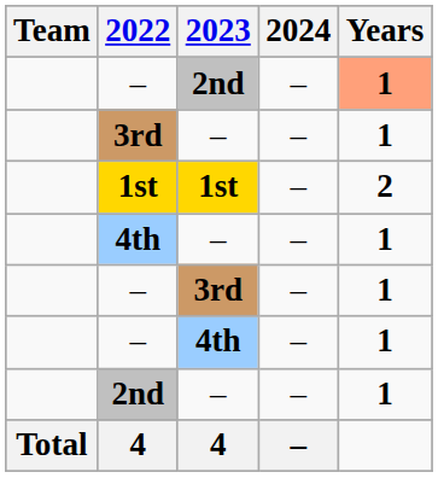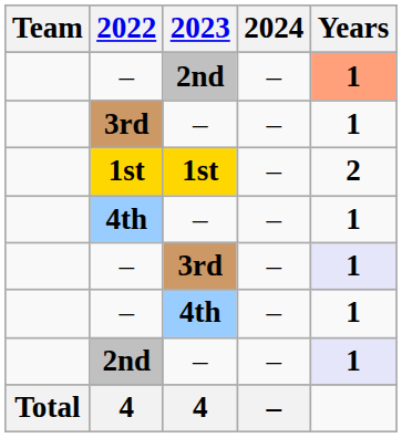row 6 | Years: no background -> lavender background
row 8 | Years: no background -> lavender background
